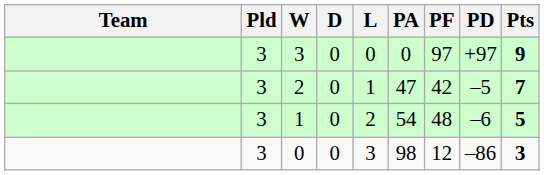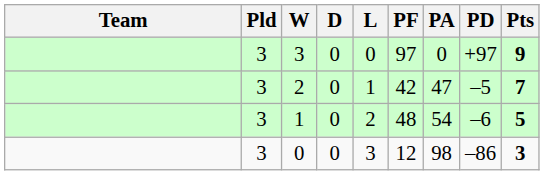columns swapped: PF <-> PA
